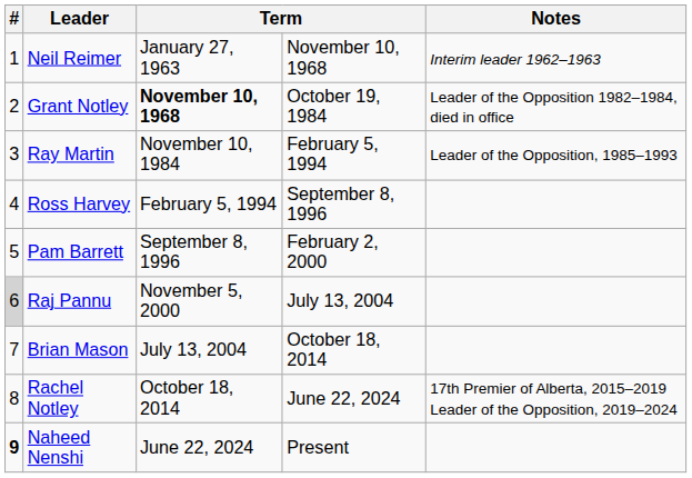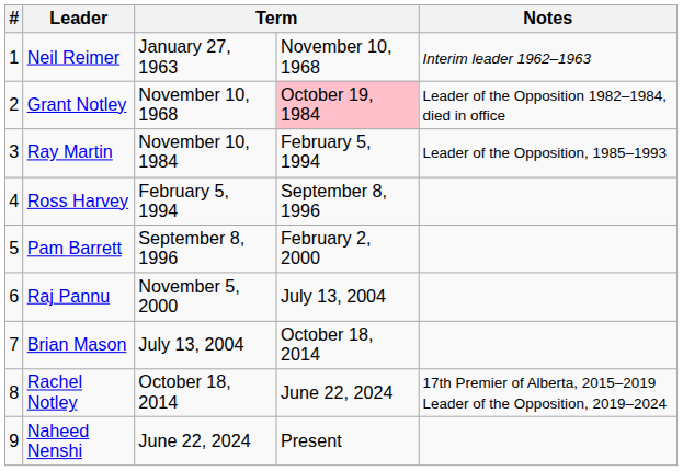Grant Notley | column 3: bold -> normal
Grant Notley | column 4: no background -> pink background
Raj Pannu | #: lightgrey background -> no background
Naheed Nenshi | #: bold -> normal
